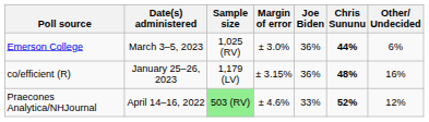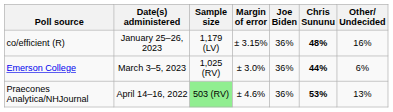rows swapped: Emerson College <-> co/efficient (R)
Praecones Analytica/NHJournal | Joe Biden: 33% -> 36%
Praecones Analytica/NHJournal | Chris Sununu: 52% -> 53%
Praecones Analytica/NHJournal | Other/ Undecided: 12% -> 13%
